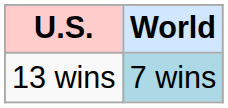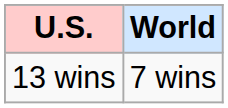13 wins | World: lightblue background -> no background
